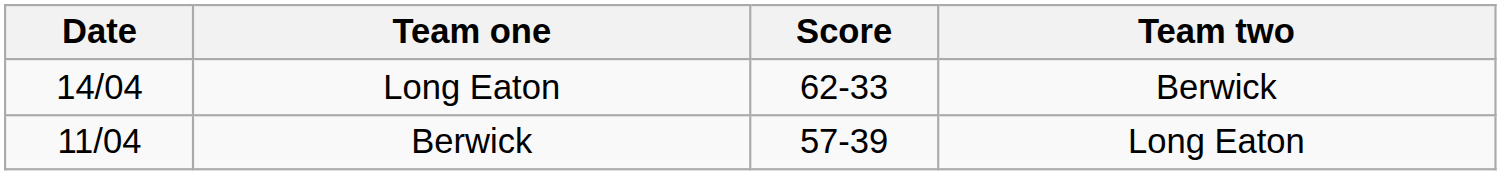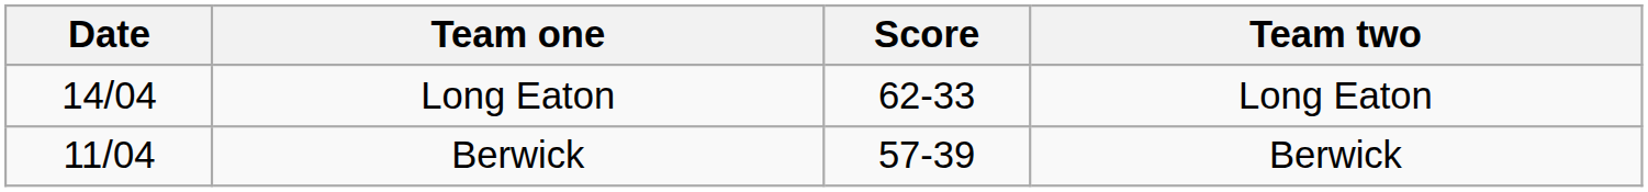row 2 | Team two: Berwick -> Long Eaton
row 3 | Team two: Long Eaton -> Berwick
